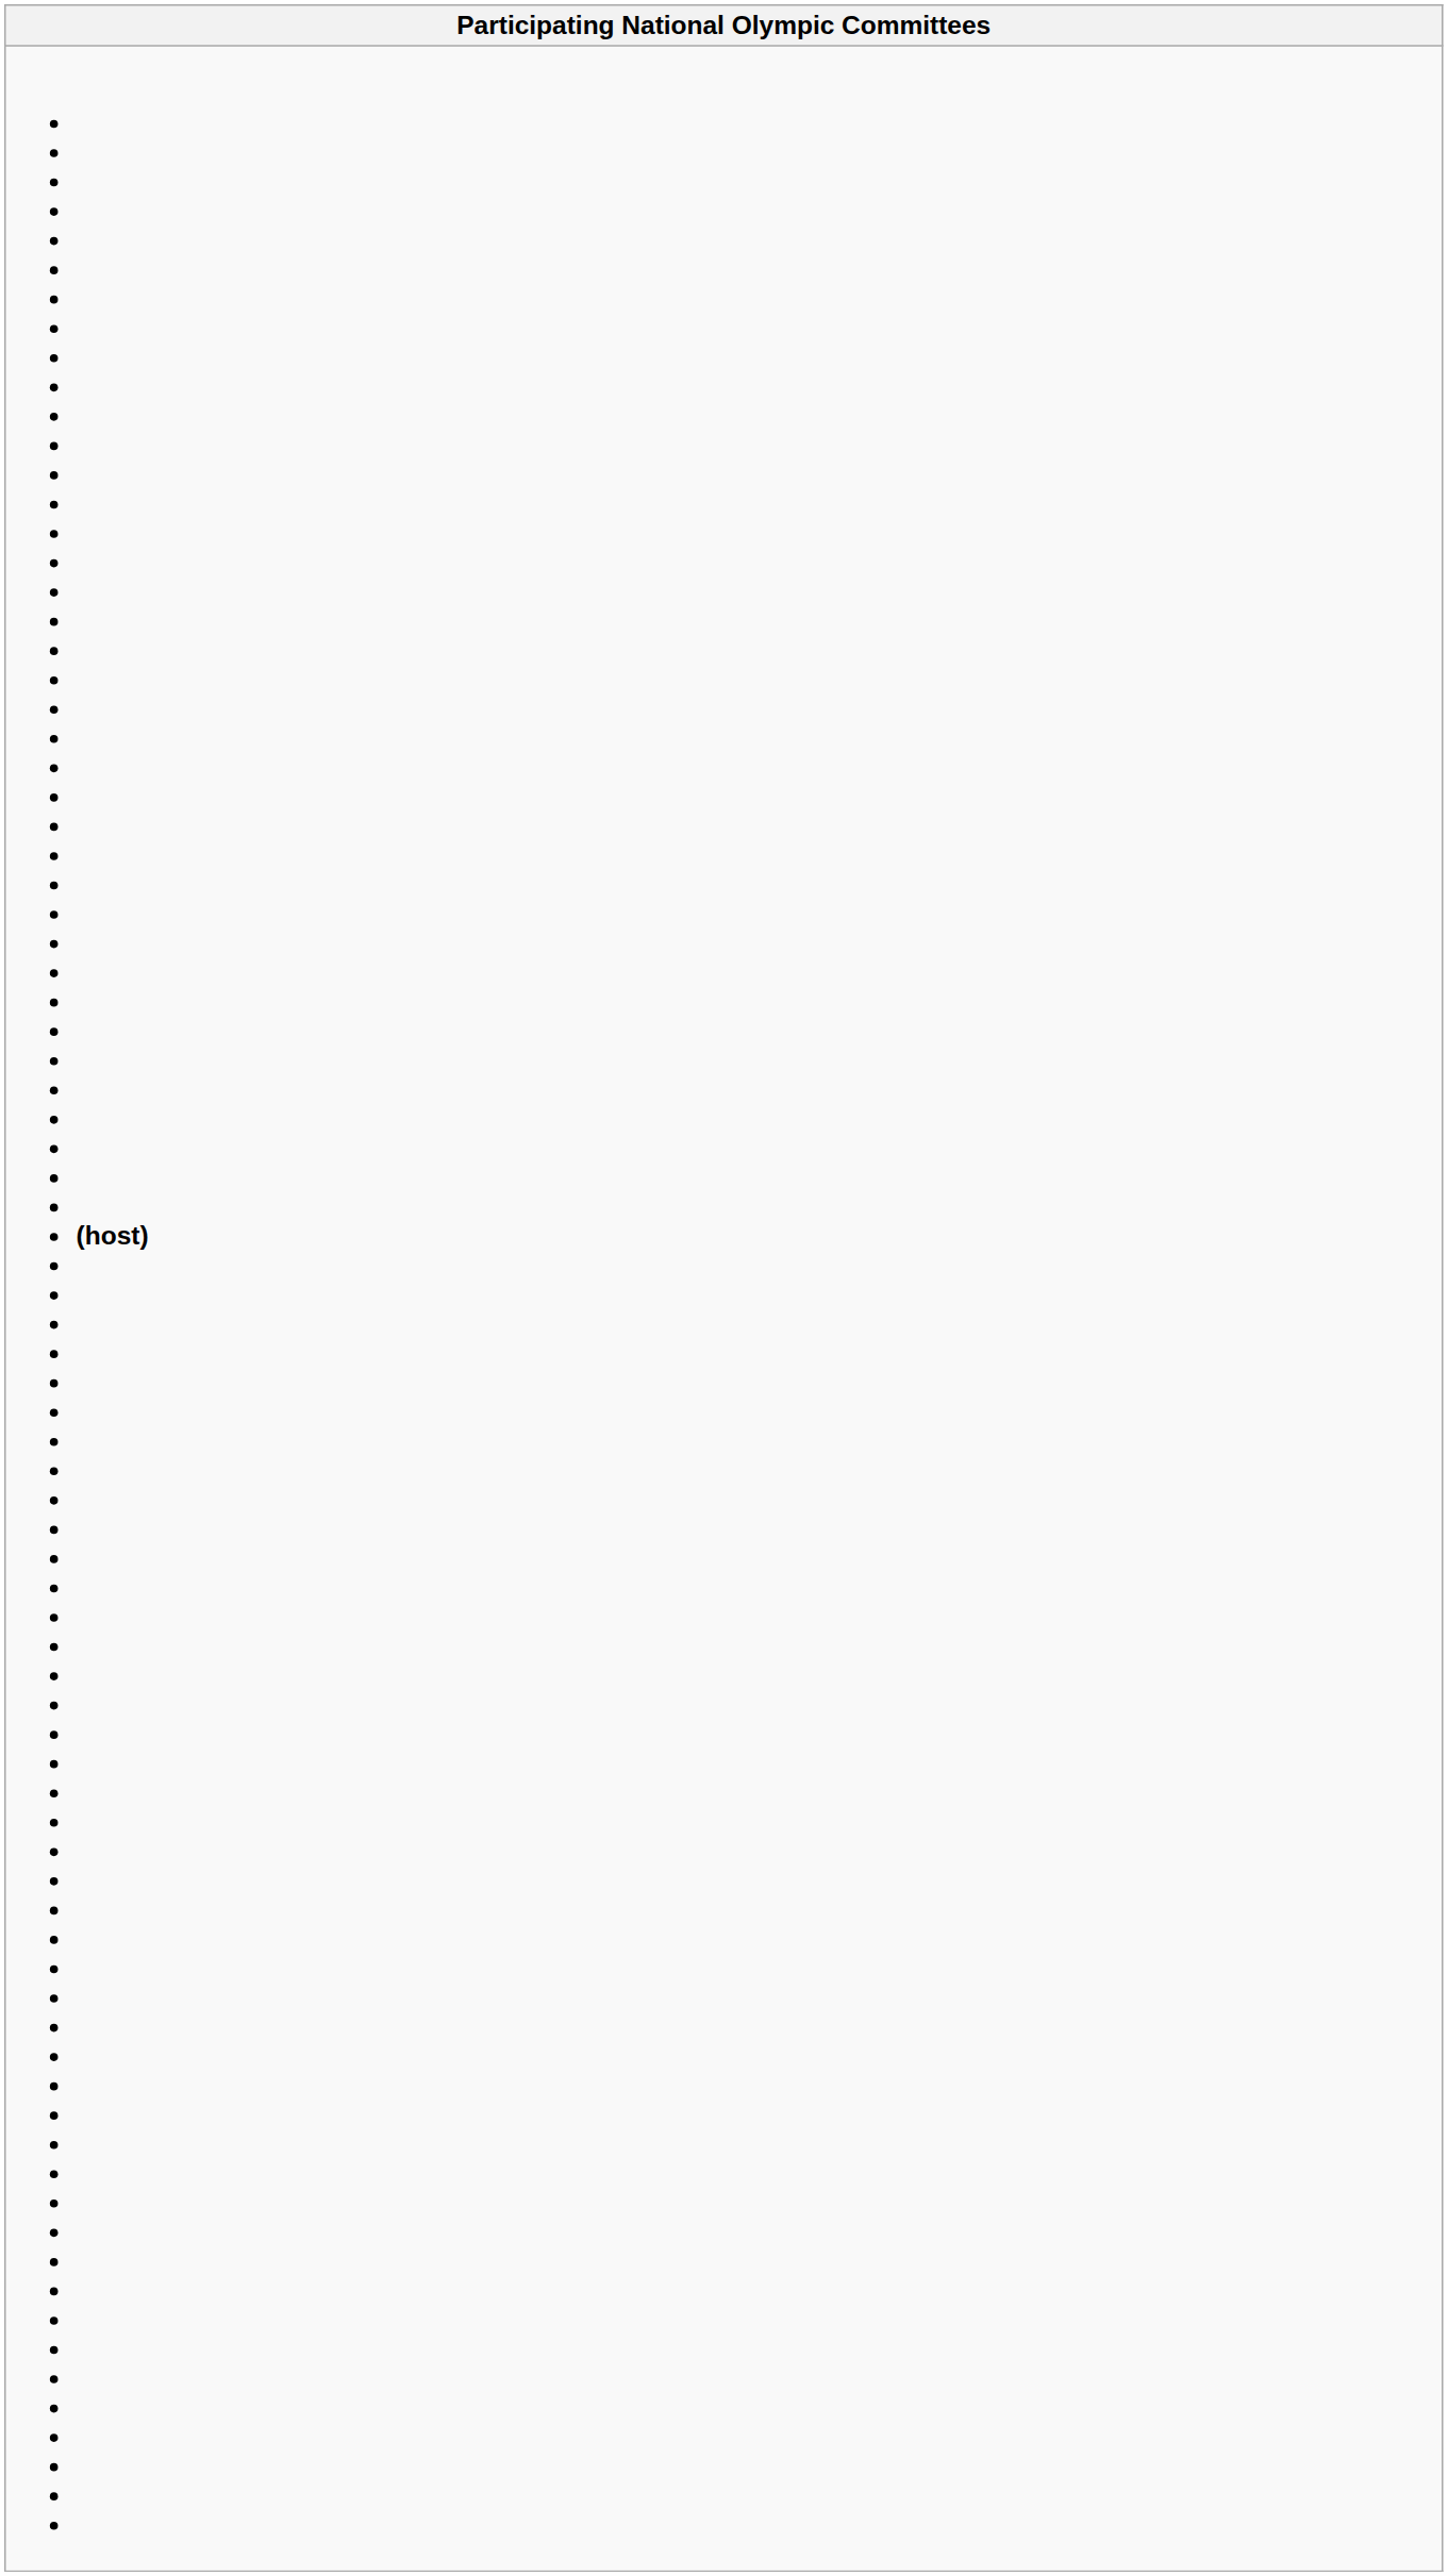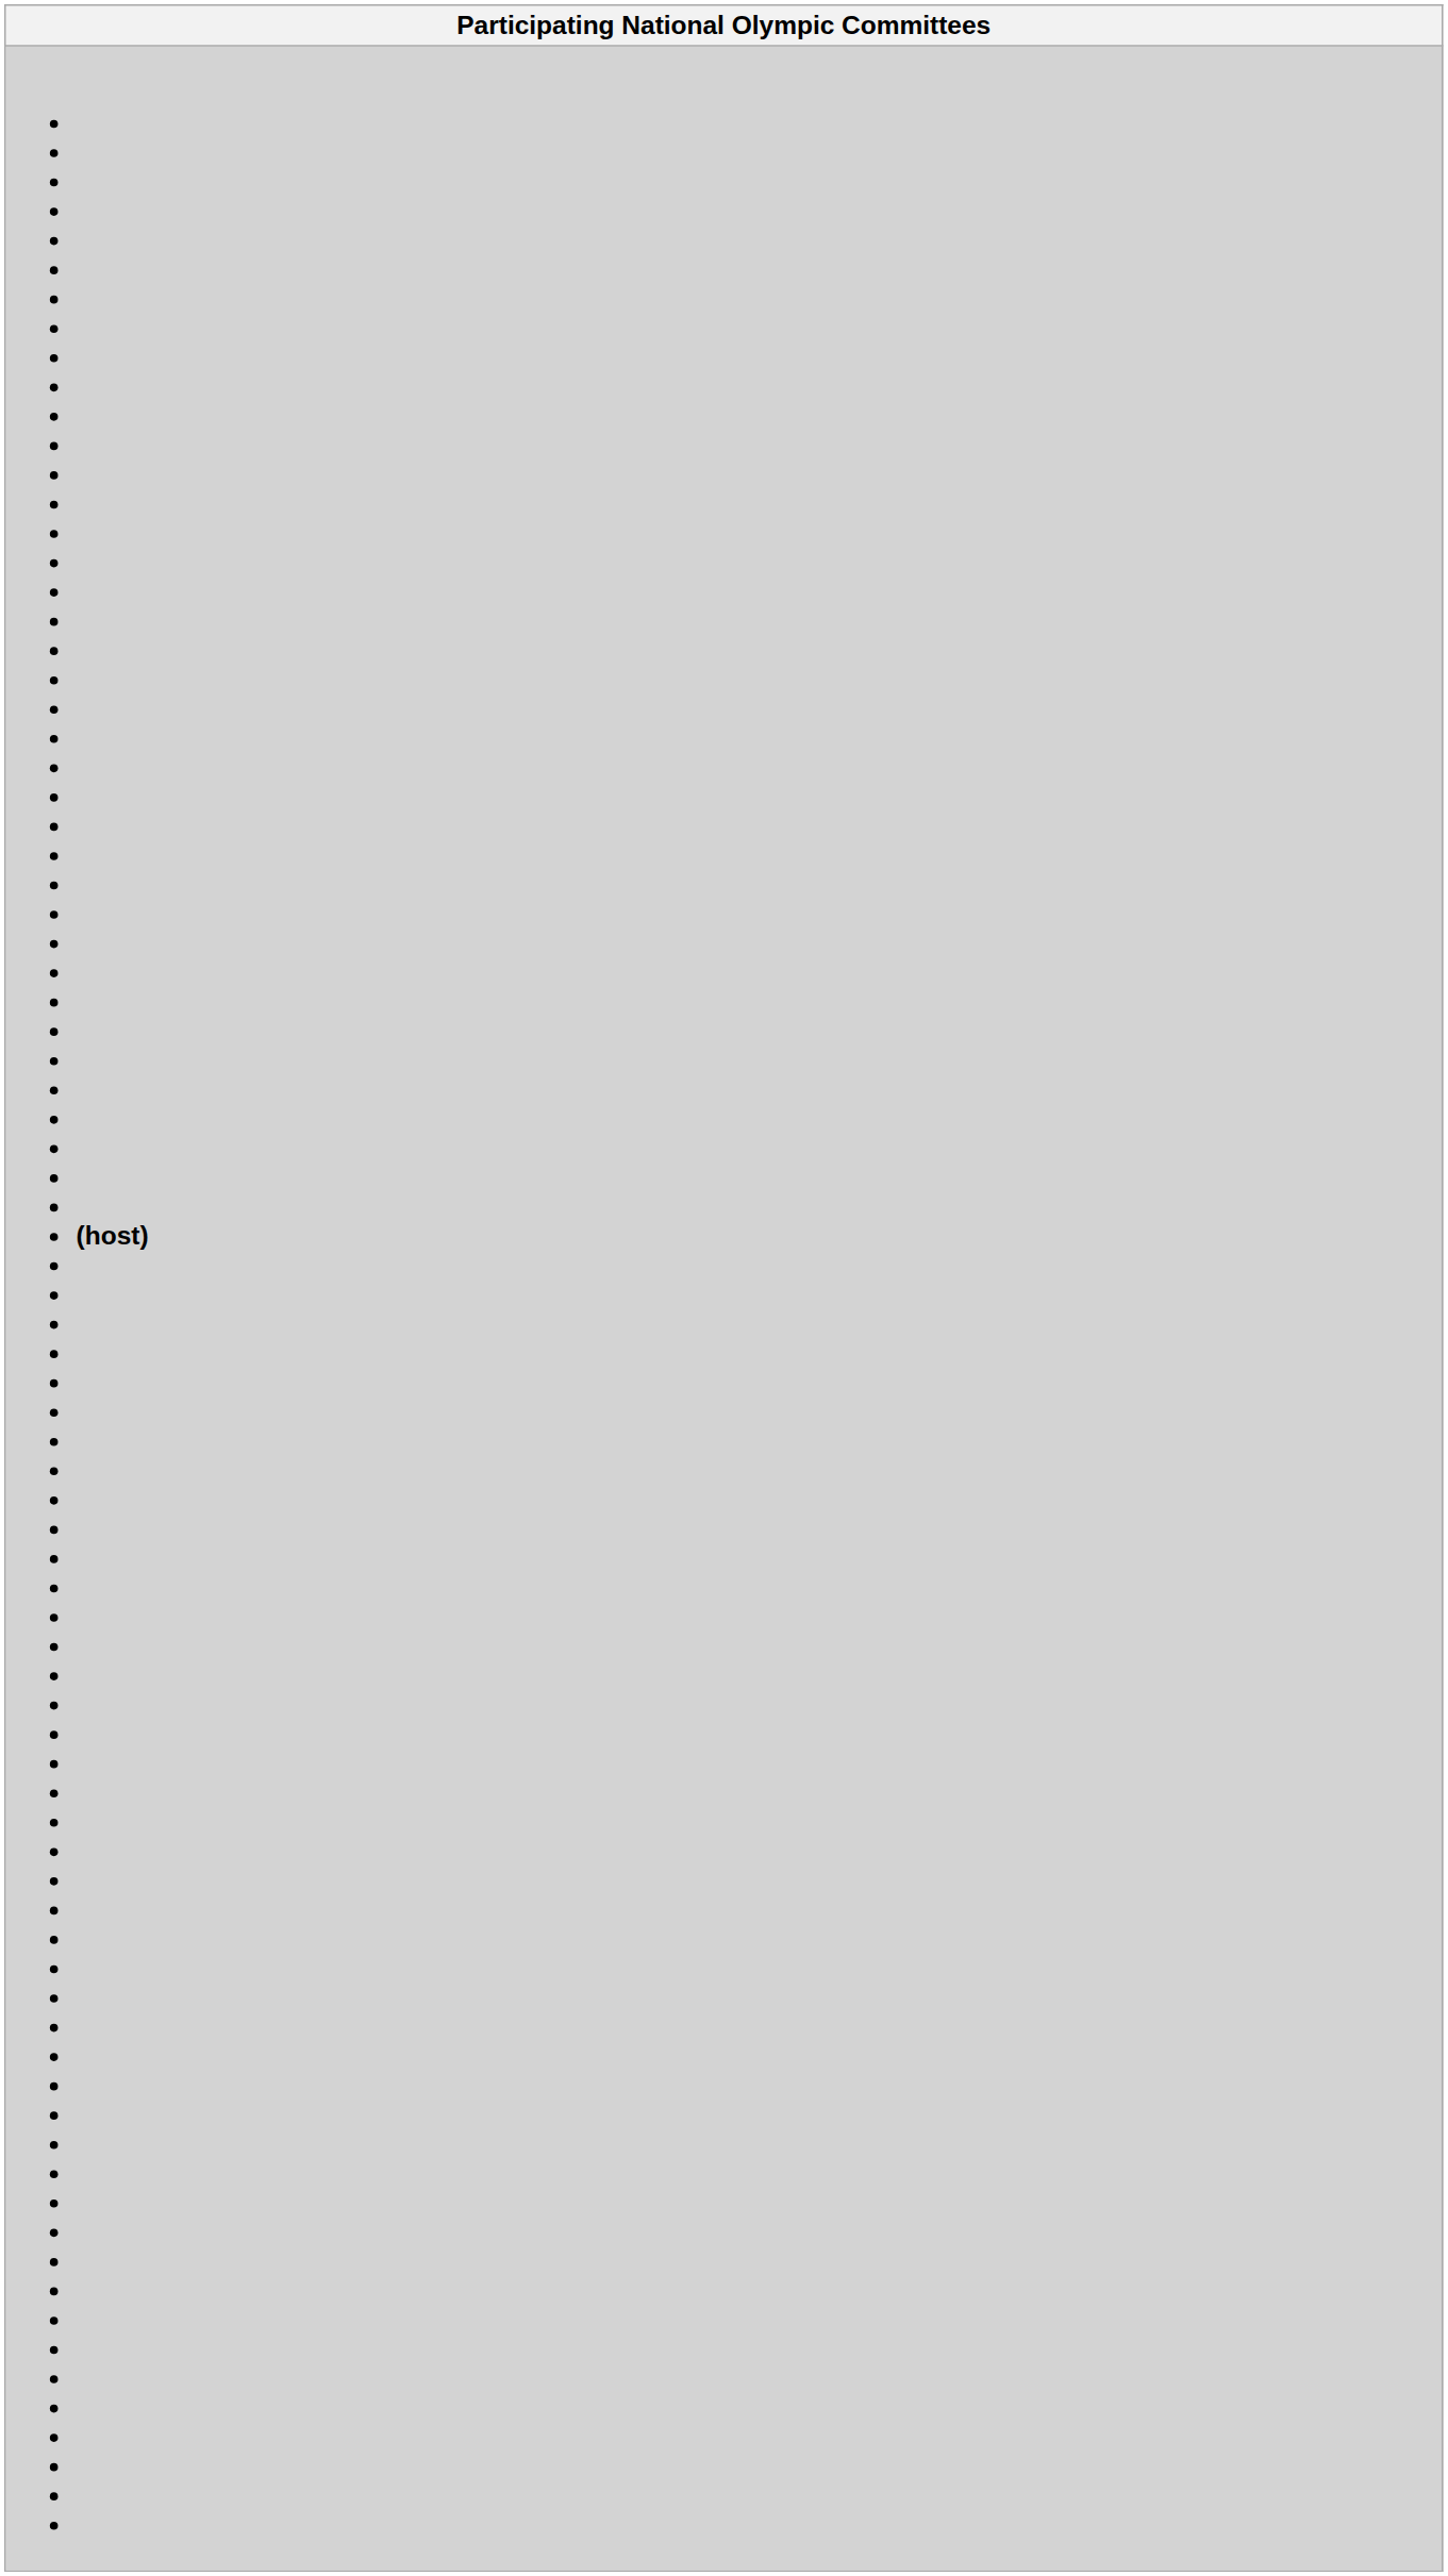row 2 | column 1: no background -> lightgrey background
